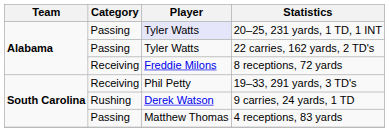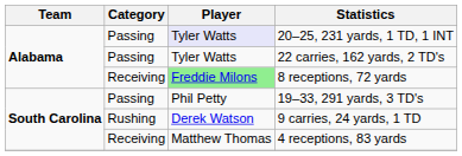8 receptions, 72 yards | Player: no background -> lightgreen background
19–33, 291 yards, 3 TD's | Category: Receiving -> Passing
4 receptions, 83 yards | Category: Passing -> Receiving
